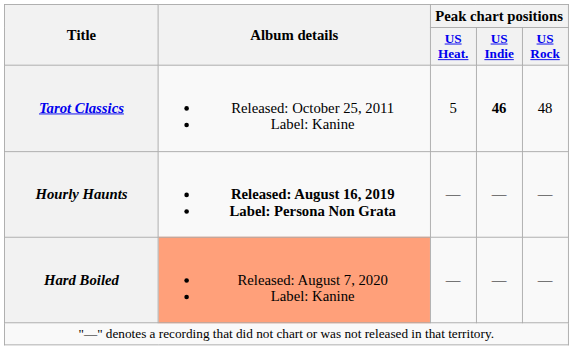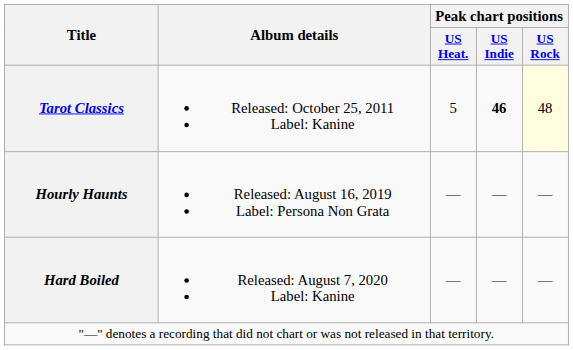Tarot Classics | Peak chart positions / US Rock: no background -> lightyellow background
Hourly Haunts | Album details: bold -> normal
Hard Boiled | Album details: lightsalmon background -> no background
